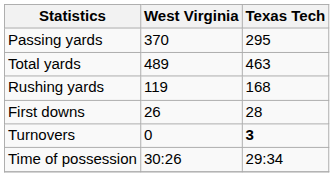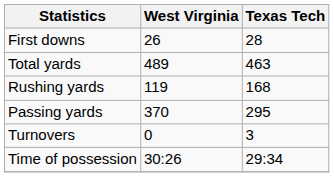rows swapped: First downs <-> Passing yards
Turnovers | Texas Tech: bold -> normal
